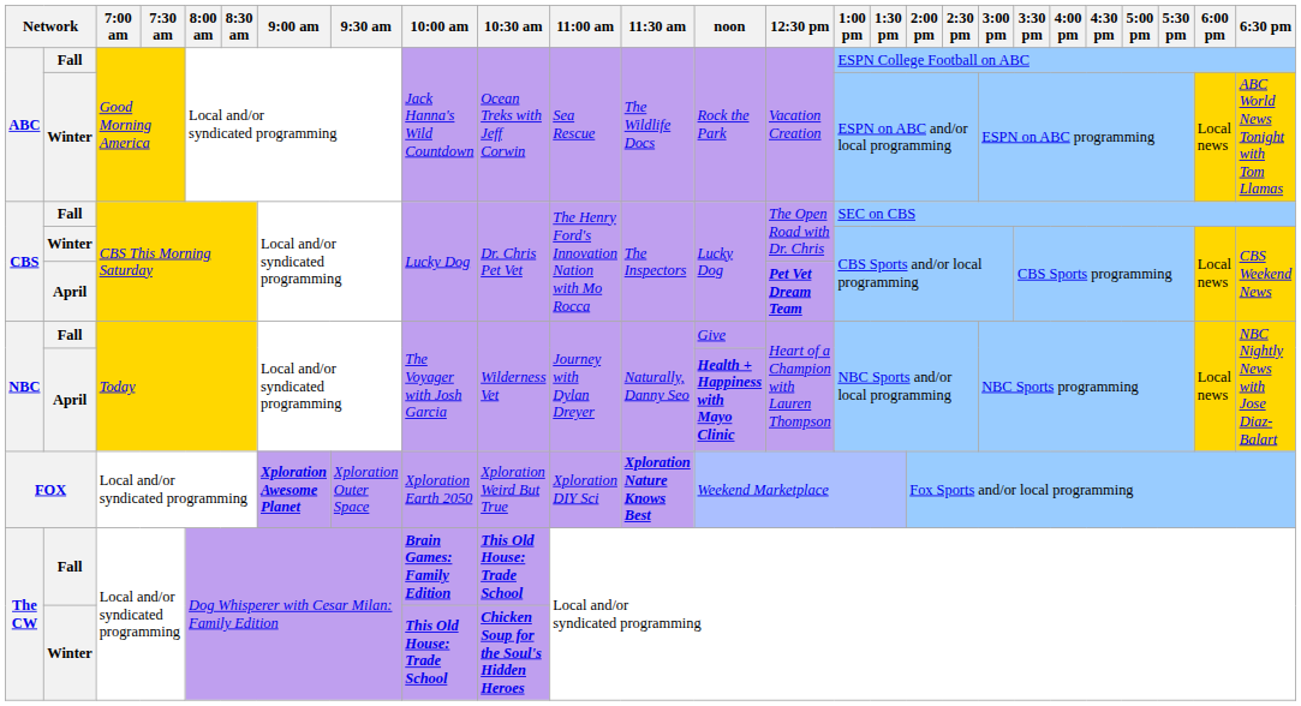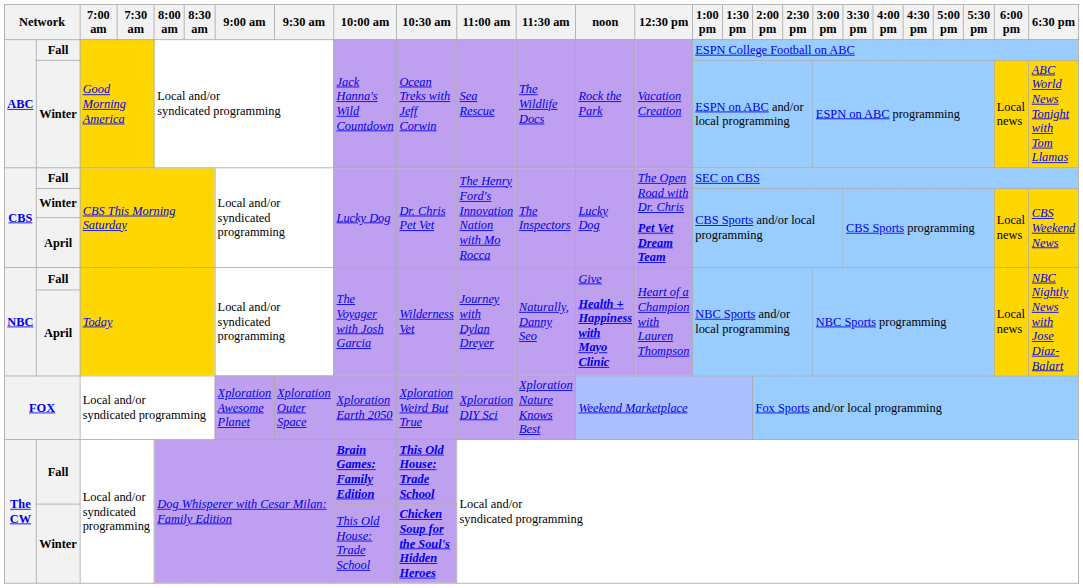FOX | 9:00 am: bold -> normal
FOX | 11:30 am: bold -> normal
The CW / Winter | 10:00 am: bold -> normal
